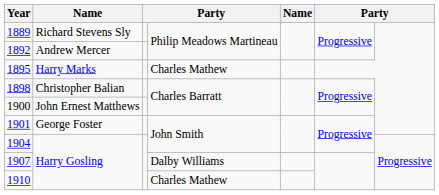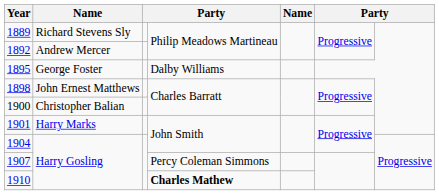1895 | column 2: Harry Marks -> George Foster
1895 | column 4: Charles Mathew -> Dalby Williams
1898 | column 2: Christopher Balian -> John Ernest Matthews
1900 | column 2: John Ernest Matthews -> Christopher Balian
1901 | column 2: George Foster -> Harry Marks
1907 | column 4: Dalby Williams -> Percy Coleman Simmons
1910 | column 4: normal -> bold
